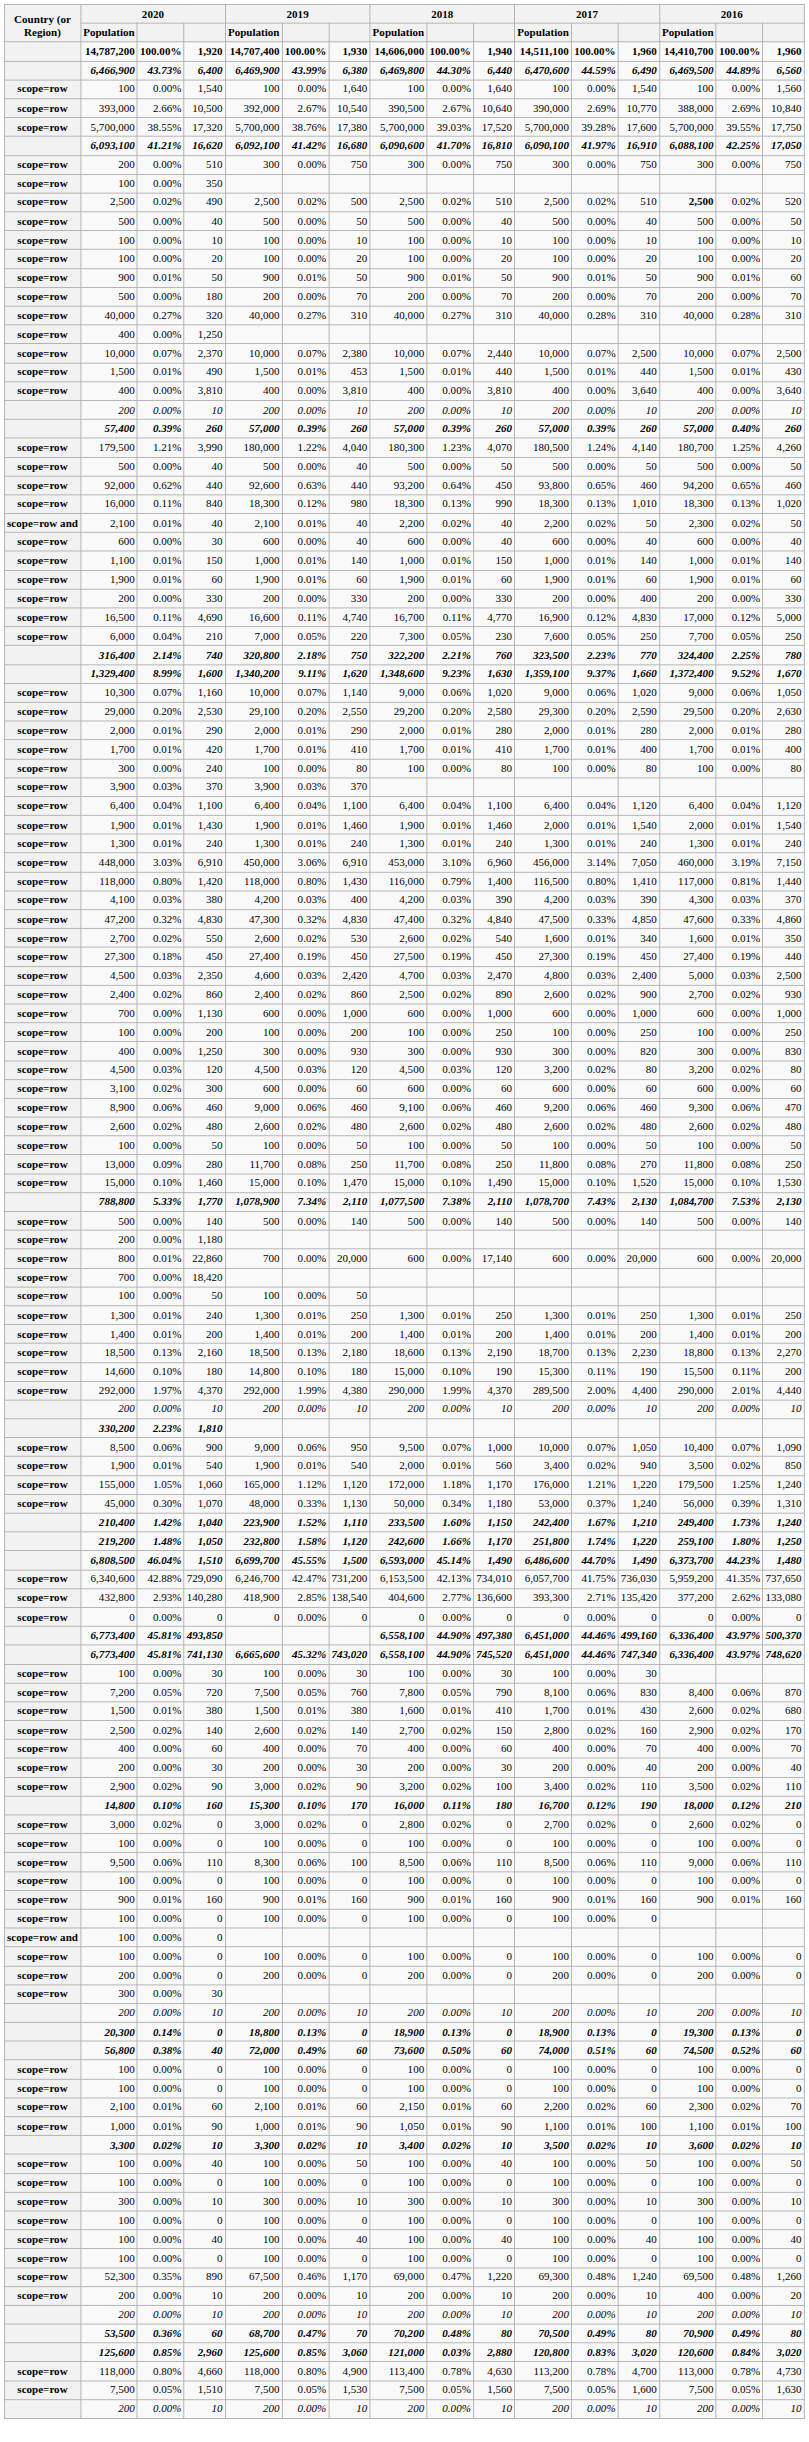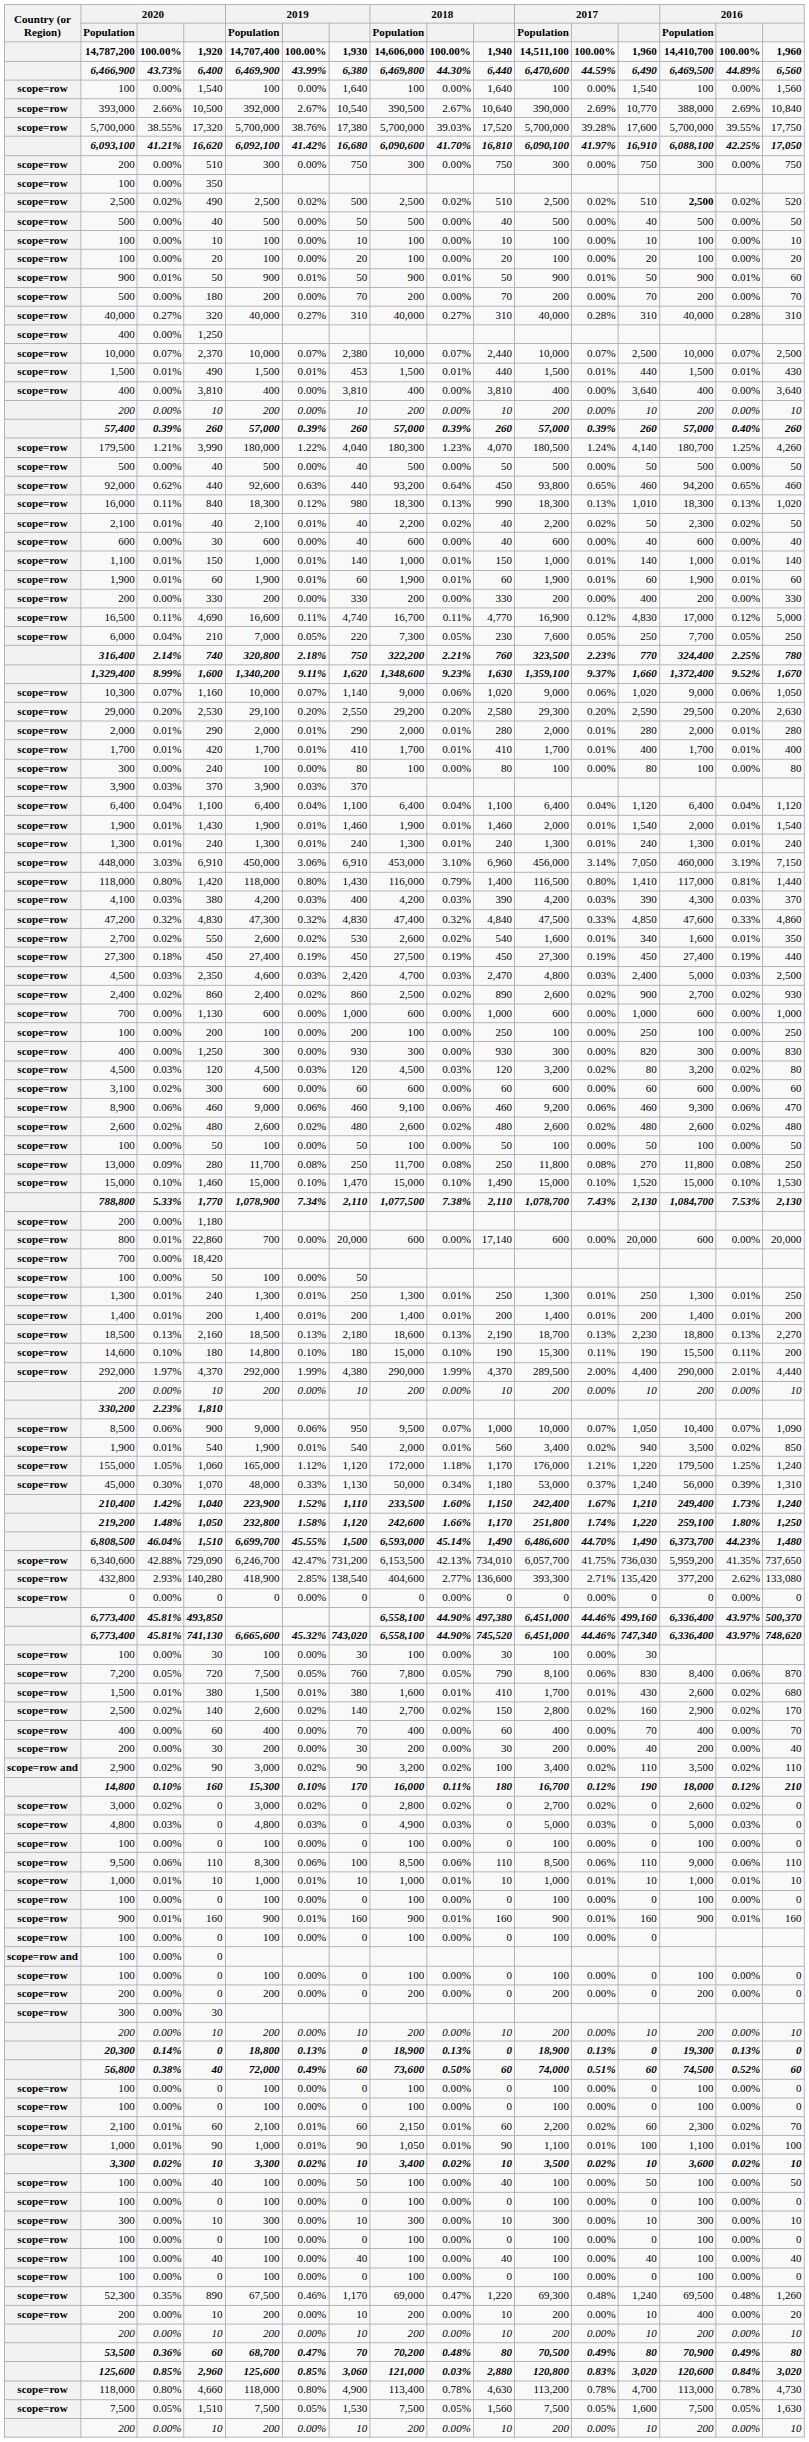2,100 / 40 | Country (or Region): scope=row and -> scope=row
- row: scope=row | 500 | 0.00% | 140 | 500 | 0.00% | 140 | 500 | 0.00% | 140 | 500 | 0.00% | 140 | 500 | 0.00% | 140
2,900 / 90 | Country (or Region): scope=row -> scope=row and
+ row: scope=row | 4,800 | 0.03% | 0 | 4,800 | 0.03% | 0 | 4,900 | 0.03% | 0 | 5,000 | 0.03% | 0 | 5,000 | 0.03% | 0
+ row: scope=row | 1,000 | 0.01% | 10 | 1,000 | 0.01% | 10 | 1,000 | 0.01% | 10 | 1,000 | 0.01% | 10 | 1,000 | 0.01% | 10
